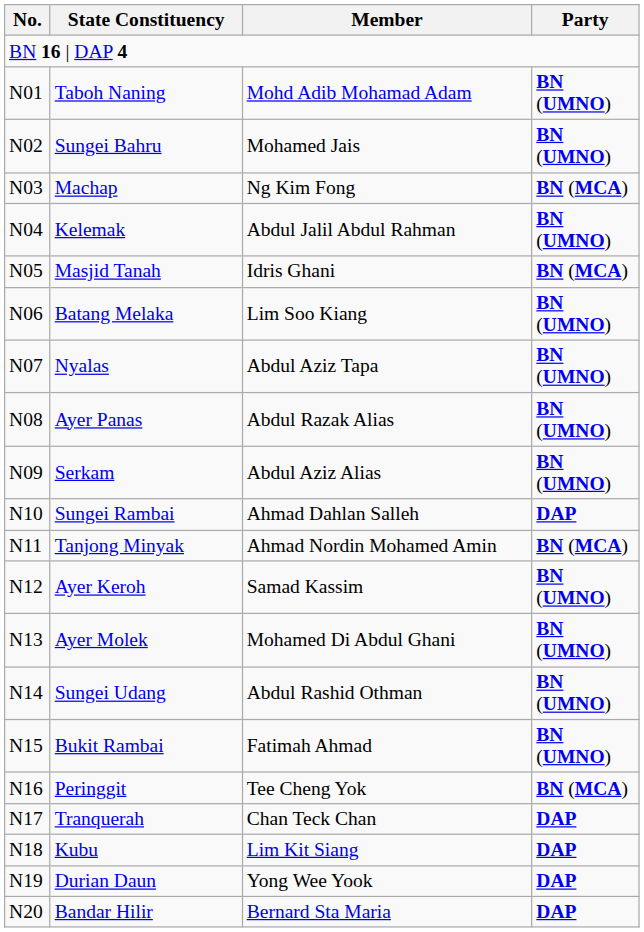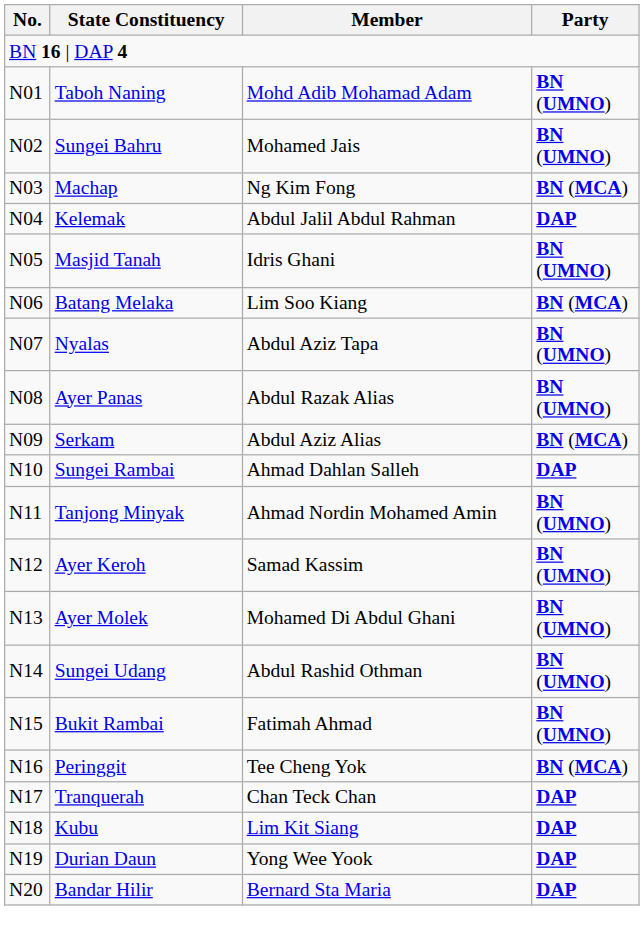Kelemak | Party: BN (UMNO) -> DAP
Masjid Tanah | Party: BN (MCA) -> BN (UMNO)
Batang Melaka | Party: BN (UMNO) -> BN (MCA)
Serkam | Party: BN (UMNO) -> BN (MCA)
Tanjong Minyak | Party: BN (MCA) -> BN (UMNO)
